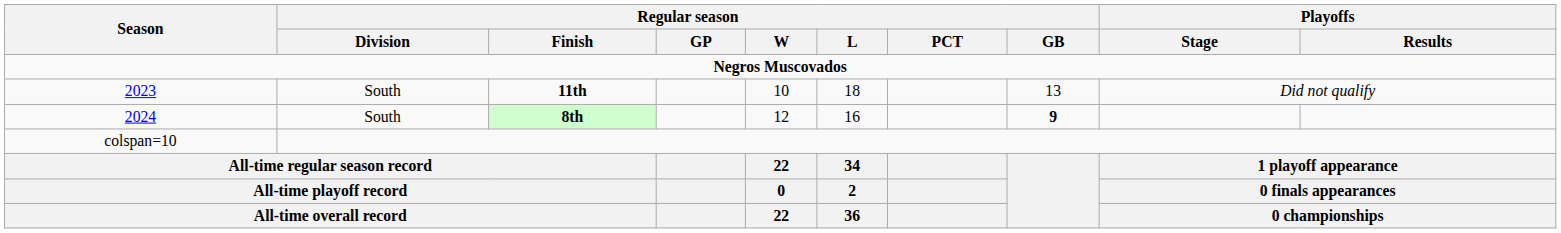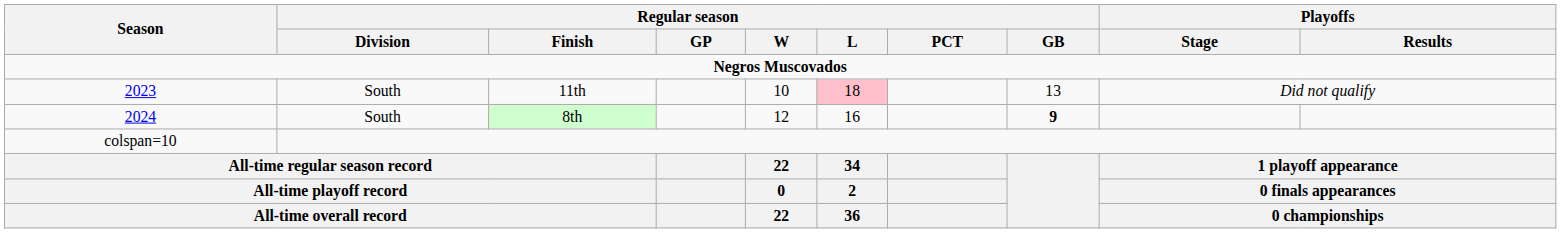2023 | Regular season / Finish: bold -> normal
2023 | Regular season / L: no background -> pink background
2024 | Regular season / Finish: bold -> normal
